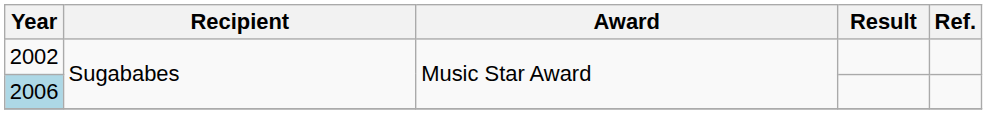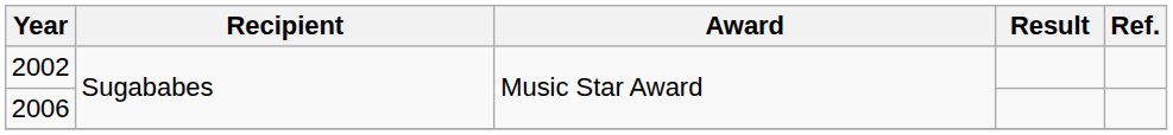2006 | Year: lightblue background -> no background
